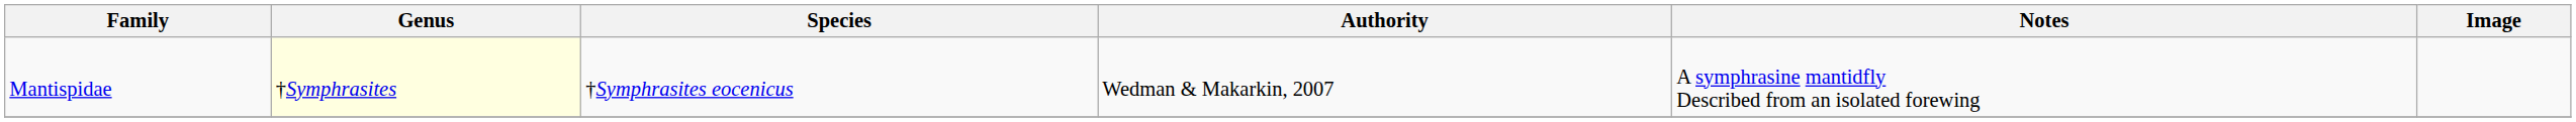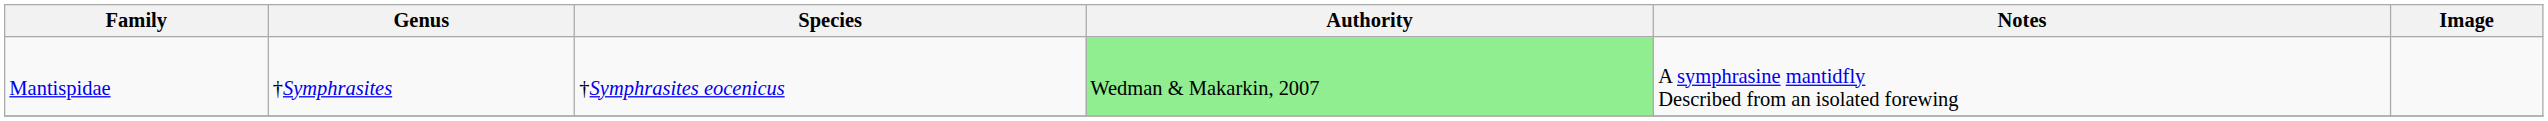Mantispidae | Genus: lightyellow background -> no background
Mantispidae | Authority: no background -> lightgreen background
